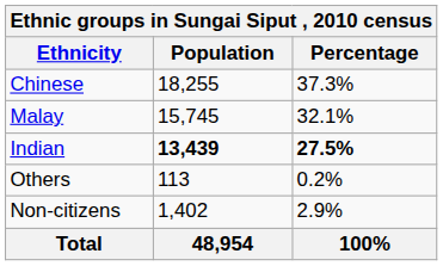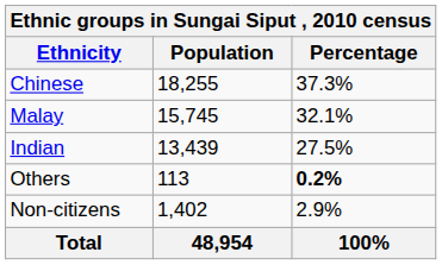Indian | Population: bold -> normal
Indian | Percentage: bold -> normal
Others | Percentage: normal -> bold
